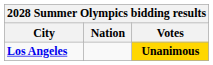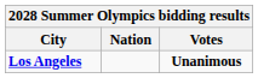Los Angeles | Votes: gold background -> no background
